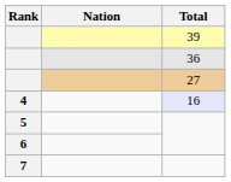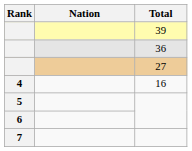4 | Total: lavender background -> no background
